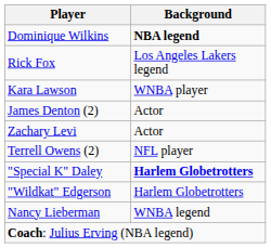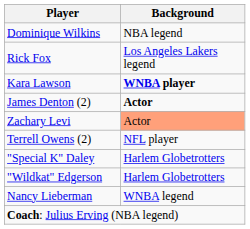Dominique Wilkins | Background: bold -> normal
Kara Lawson | Background: normal -> bold
James Denton (2) | Background: normal -> bold
Zachary Levi | Background: no background -> lightsalmon background
"Special K" Daley | Background: bold -> normal
